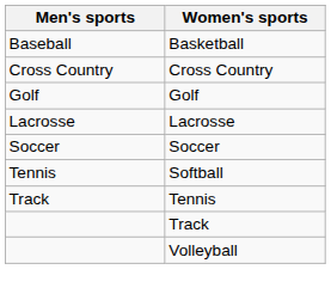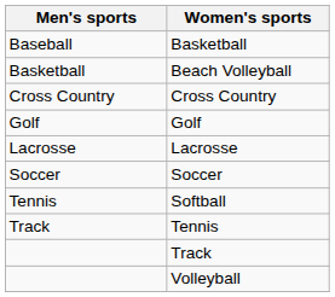+ row: Basketball | Beach Volleyball
